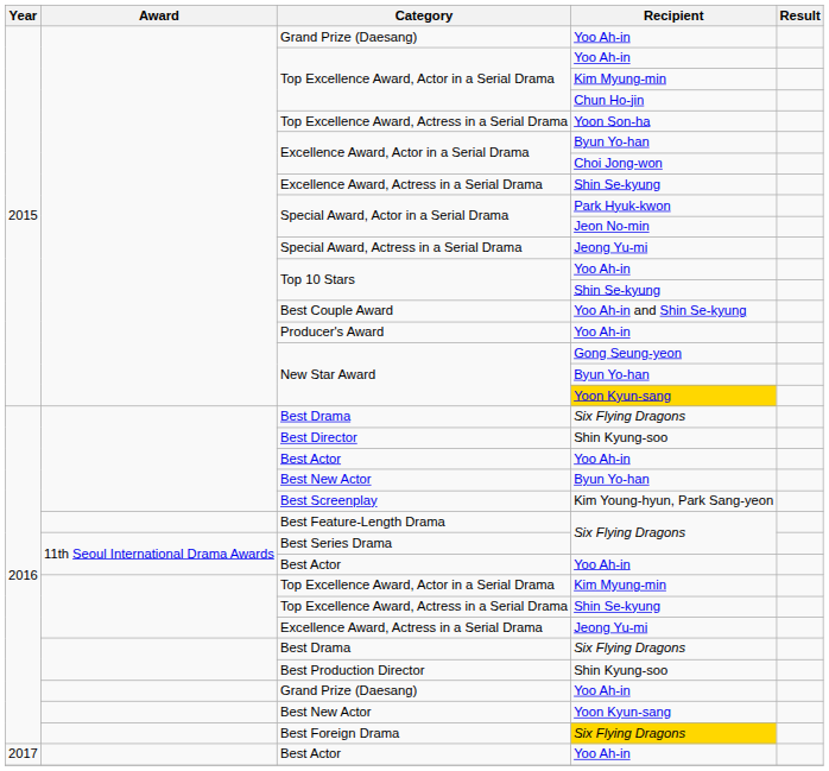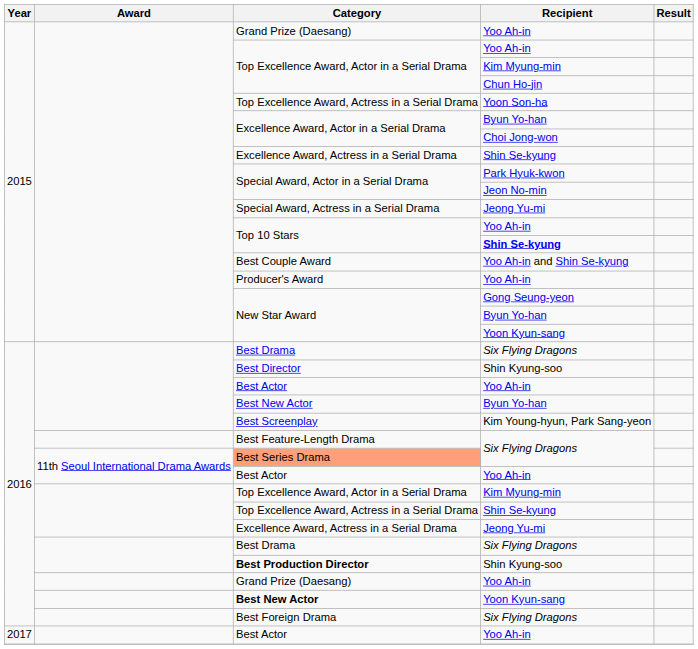Top 10 Stars / Shin Se-kyung | Recipient: normal -> bold
New Star Award / Yoon Kyun-sang | Recipient: gold background -> no background
Best Series Drama | Category: no background -> lightsalmon background
Best Production Director | Category: normal -> bold
Best New Actor / Yoon Kyun-sang | Category: normal -> bold
Best Foreign Drama | Recipient: gold background -> no background
